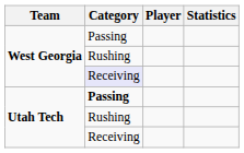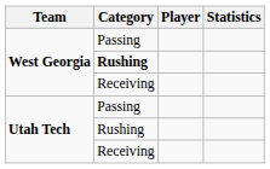West Georgia / Rushing | Category: normal -> bold
West Georgia / Receiving | Category: lavender background -> no background
Utah Tech / Passing | Category: bold -> normal
